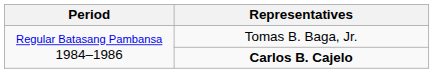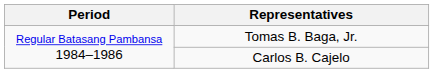Carlos B. Cajelo | Representatives: bold -> normal
